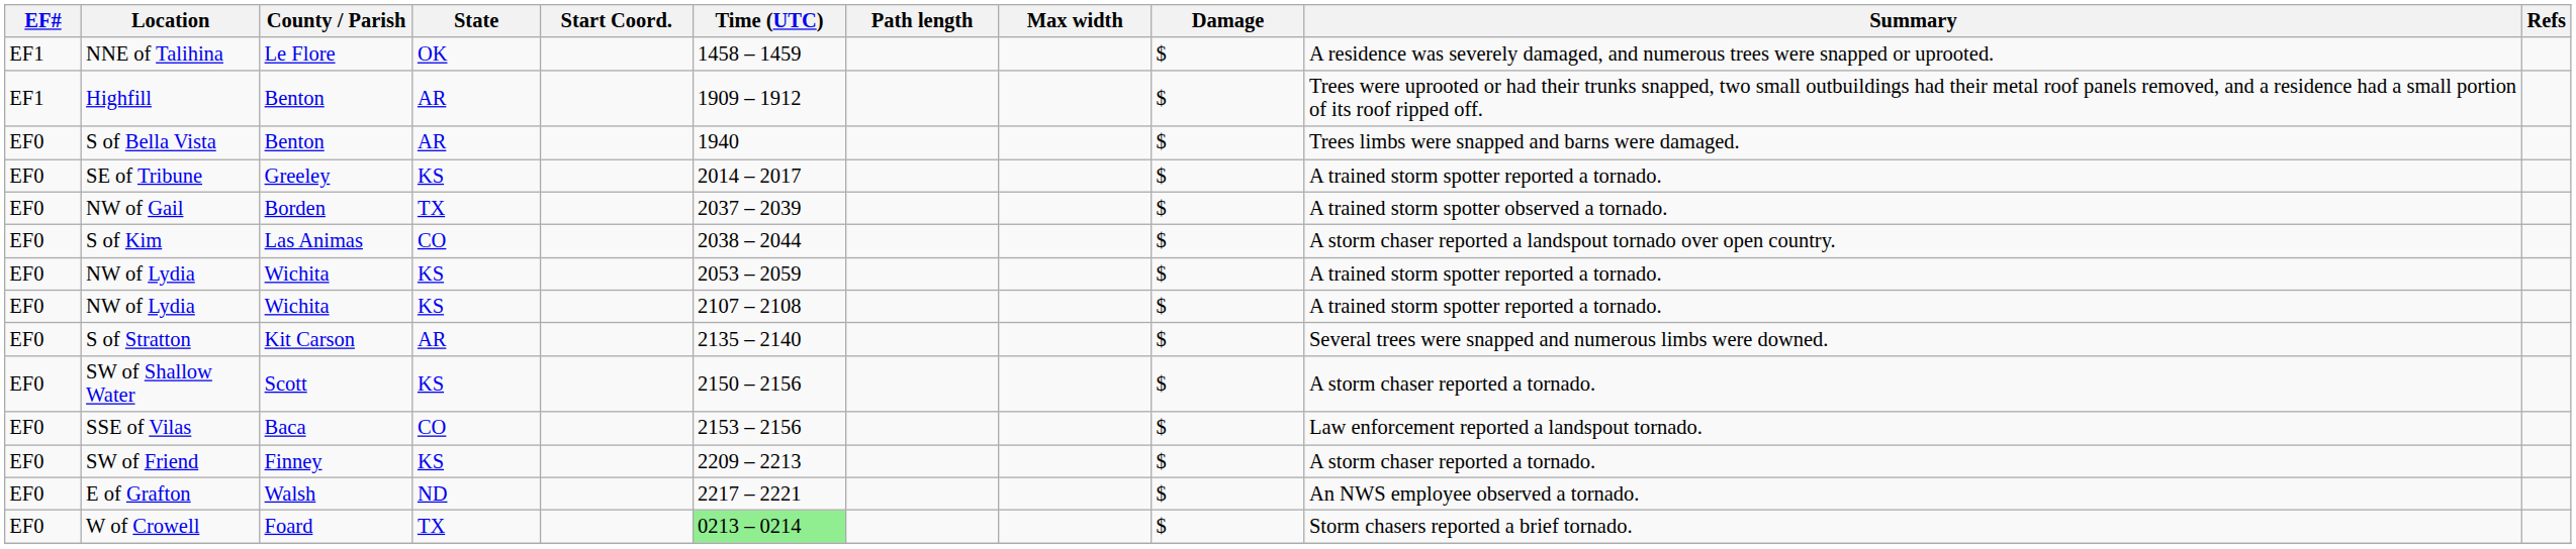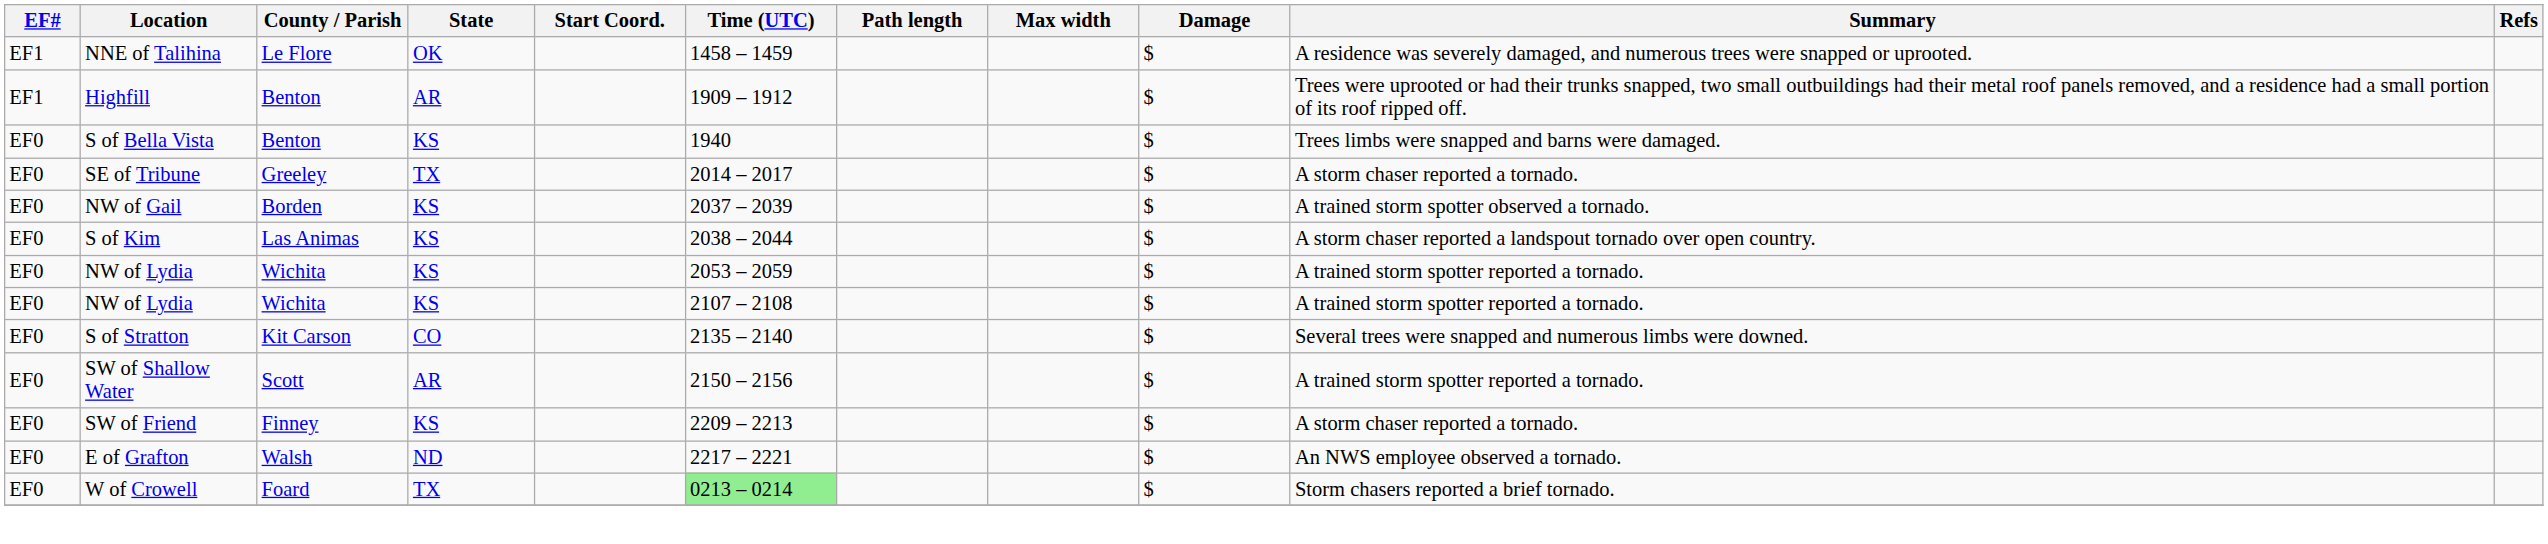S of Bella Vista | State: AR -> KS
SE of Tribune | State: KS -> TX
SE of Tribune | Summary: A trained storm spotter reported a tornado. -> A storm chaser reported a tornado.
NW of Gail | State: TX -> KS
S of Kim | State: CO -> KS
S of Stratton | State: AR -> CO
SW of Shallow Water | State: KS -> AR
SW of Shallow Water | Summary: A storm chaser reported a tornado. -> A trained storm spotter reported a tornado.
- row: EF0 | SSE of Vilas | Baca | CO | 2153 – 2156 | $ | Law enforcement reported a landspout tornado.
